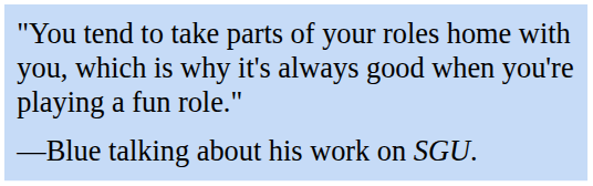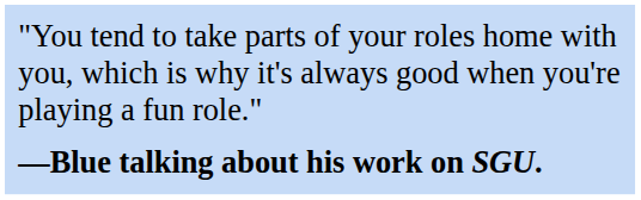row 2 | column 1: normal -> bold
